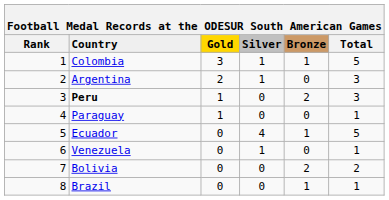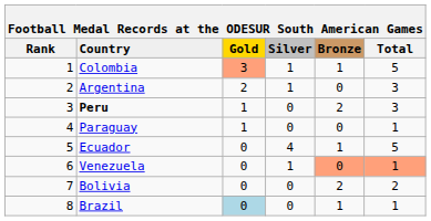Colombia | Gold: no background -> lightsalmon background
Venezuela | Bronze: no background -> lightsalmon background
Venezuela | Total: no background -> lightsalmon background
Brazil | Gold: no background -> lightblue background
